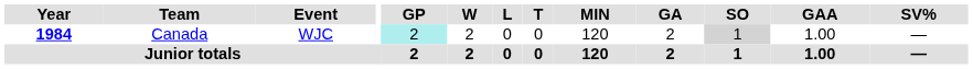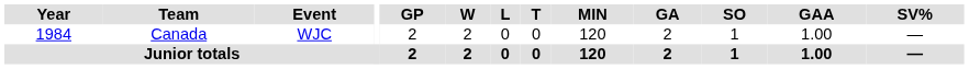Canada | Year: bold -> normal
Canada | GP: paleturquoise background -> no background
Canada | SO: lightgrey background -> no background
